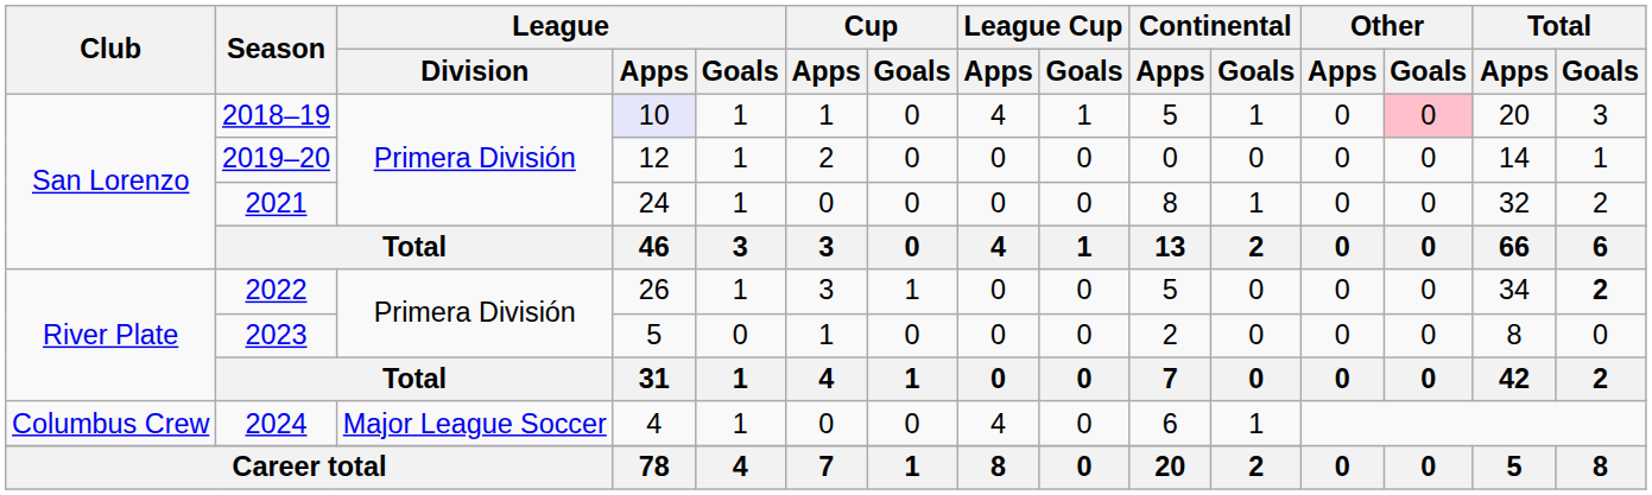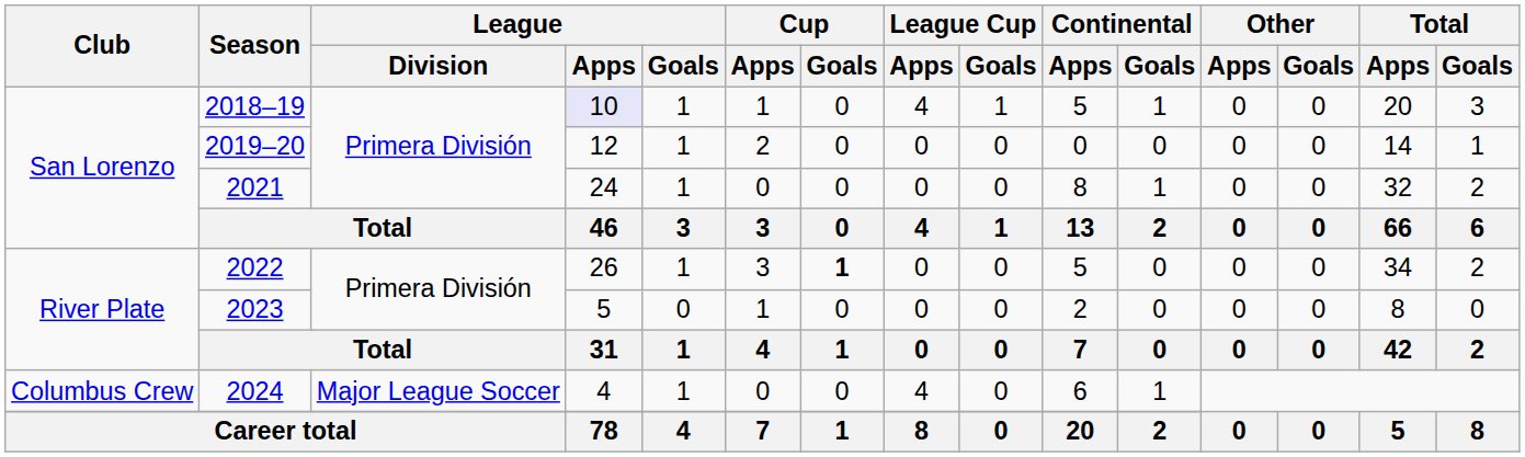2018–19 | Other / Goals: pink background -> no background
2022 | Cup / Goals: normal -> bold
2022 | Total / Goals: bold -> normal
